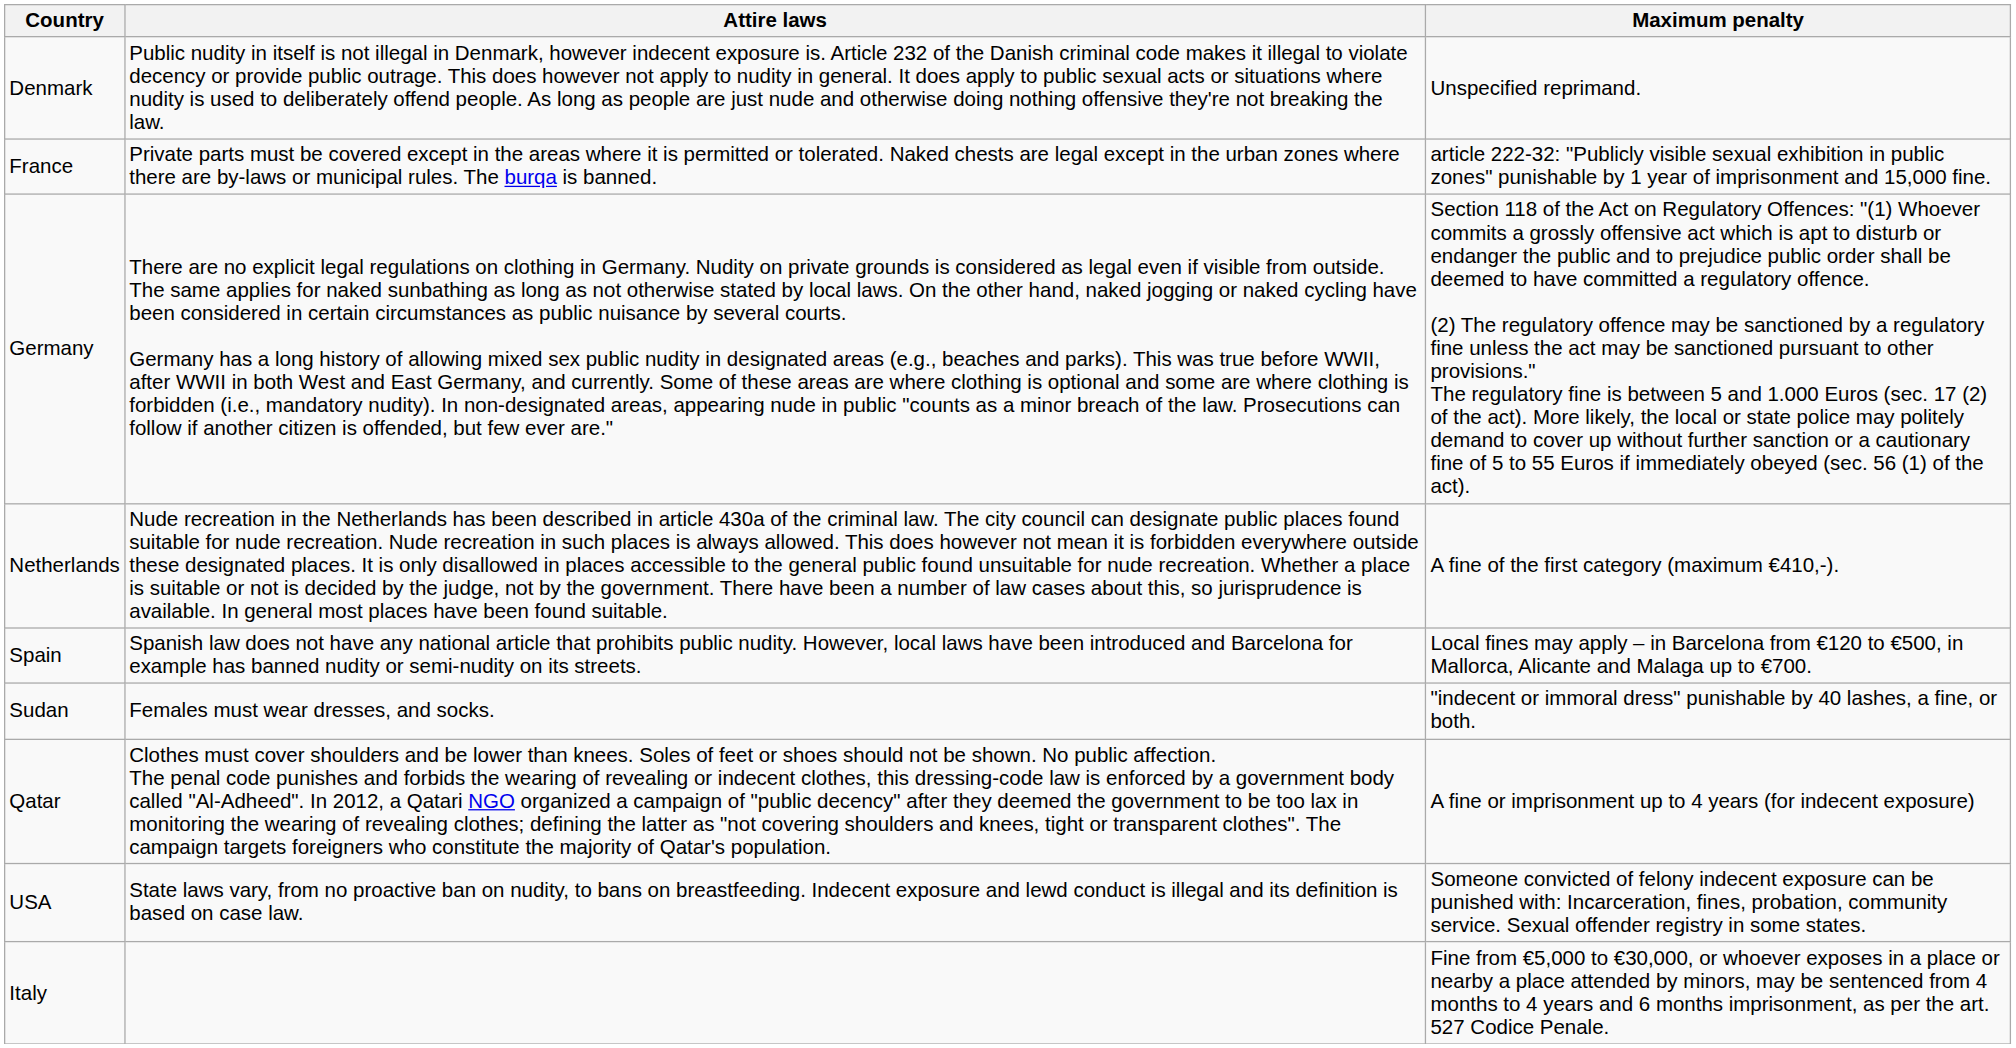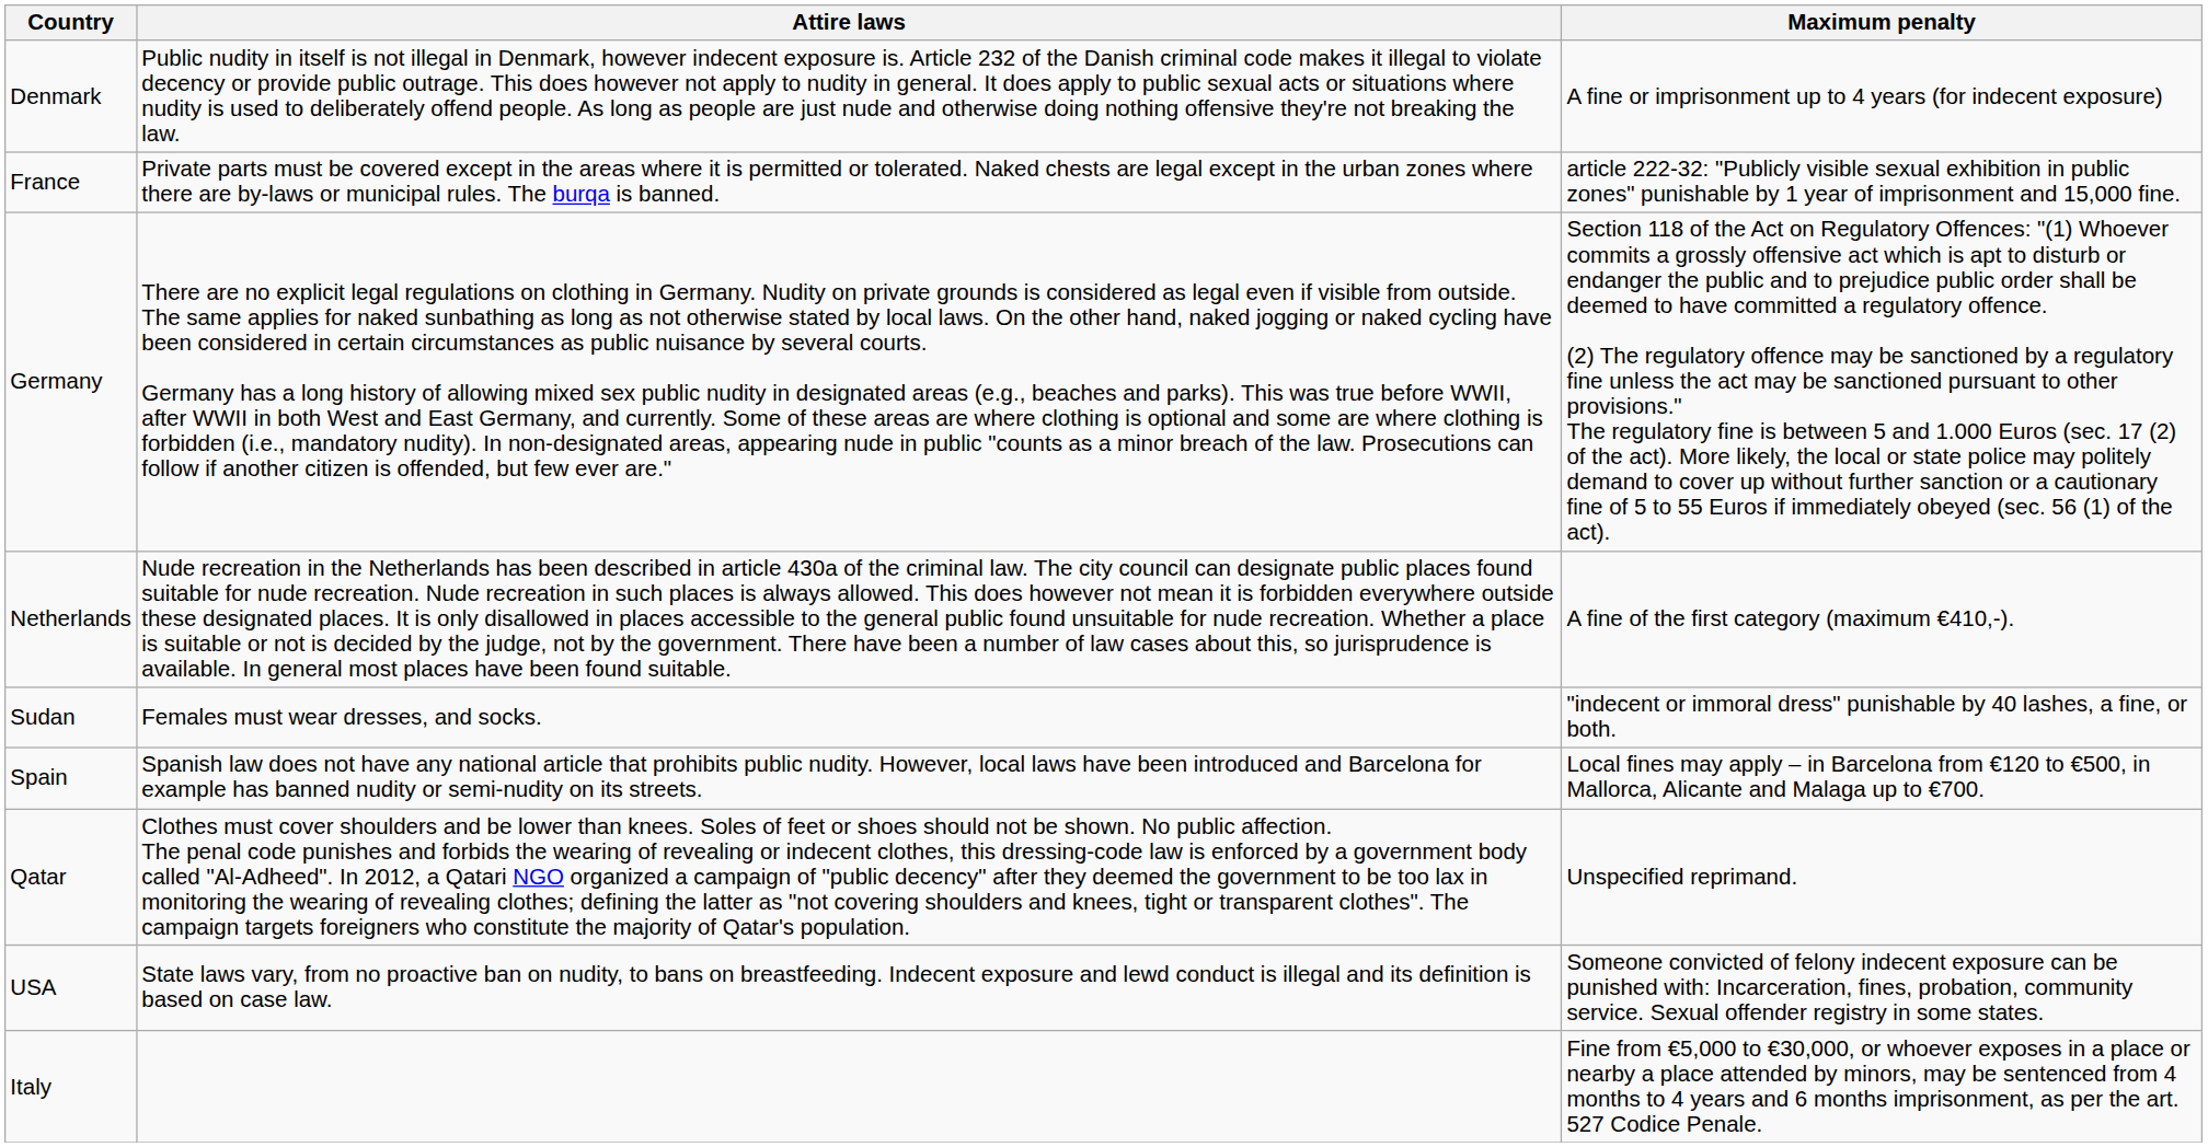Denmark | Maximum penalty: Unspecified reprimand. -> A fine or imprisonment up to 4 years (for indecent exposure)
rows swapped: Spain <-> Sudan
Qatar | Maximum penalty: A fine or imprisonment up to 4 years (for indecent exposure) -> Unspecified reprimand.
